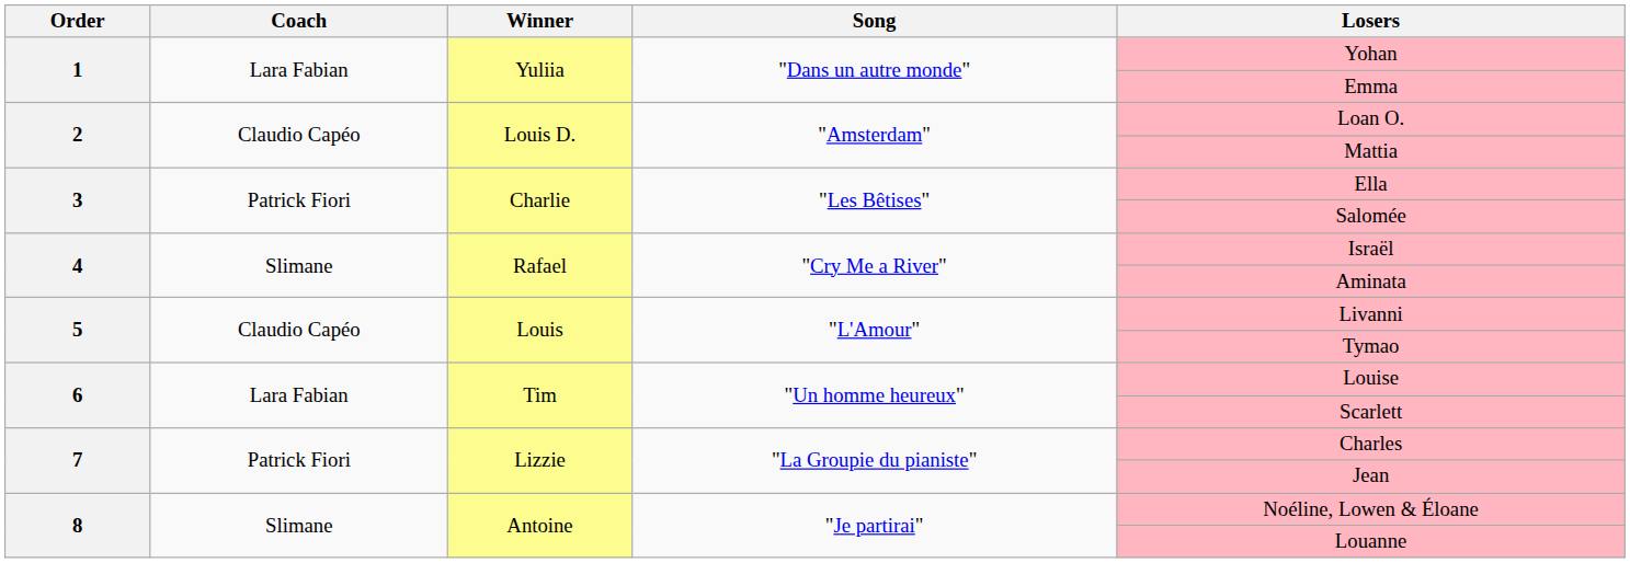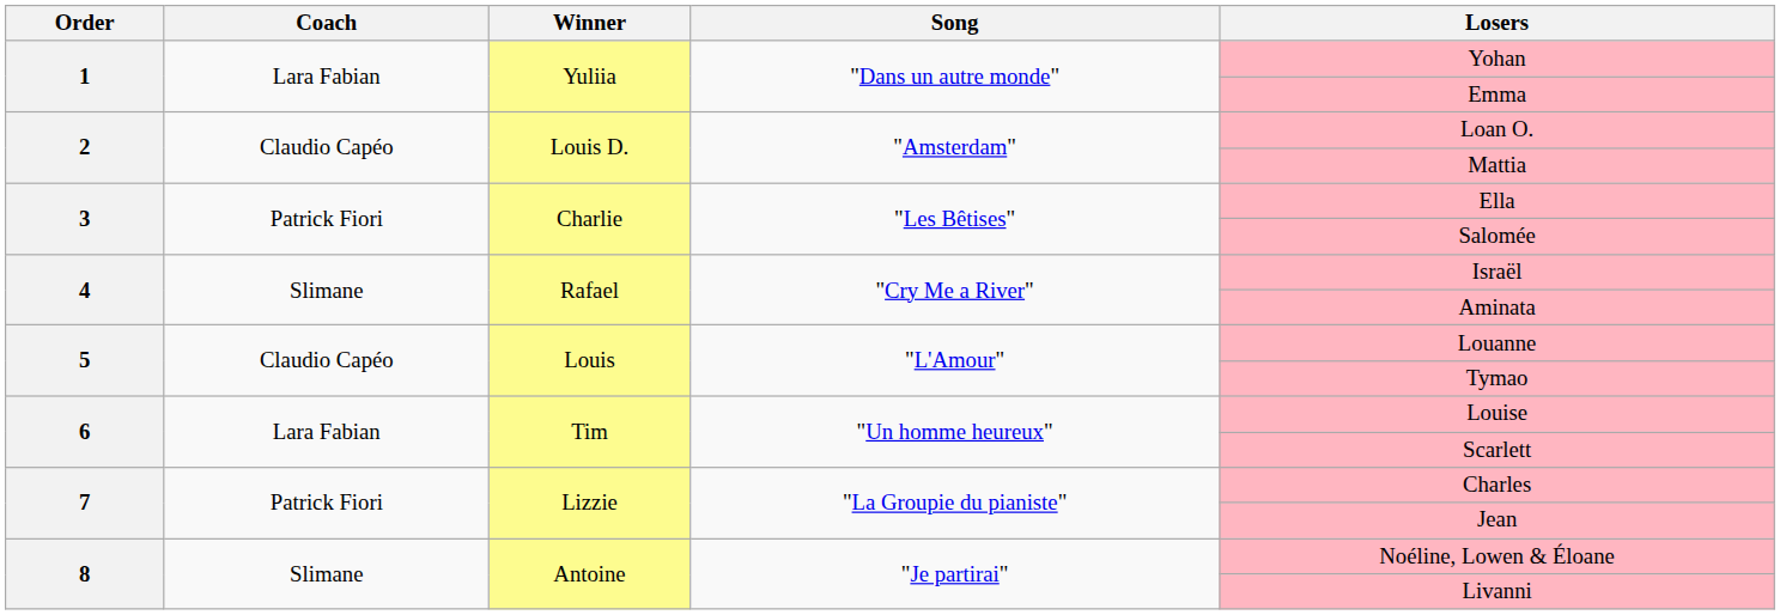row 10 | Losers: Livanni -> Louanne
row 17 | Losers: Louanne -> Livanni
